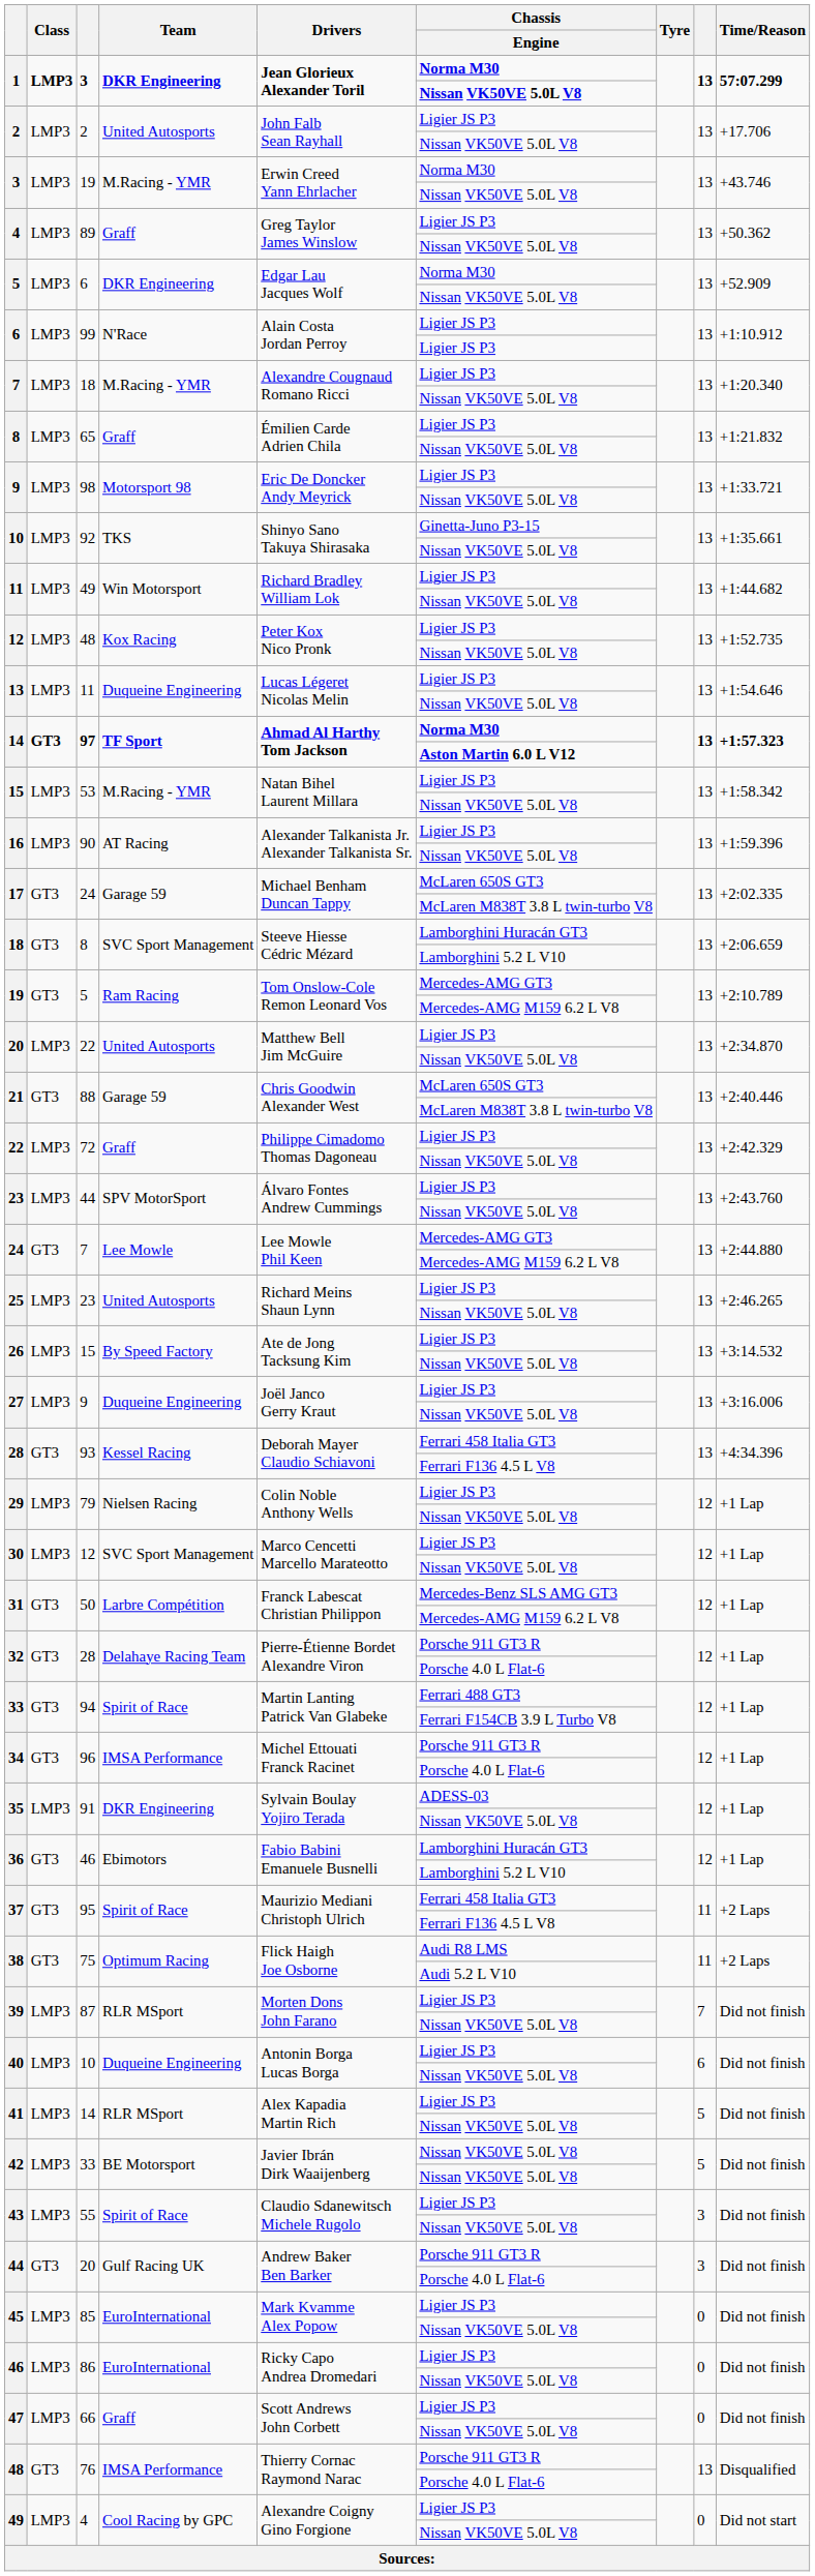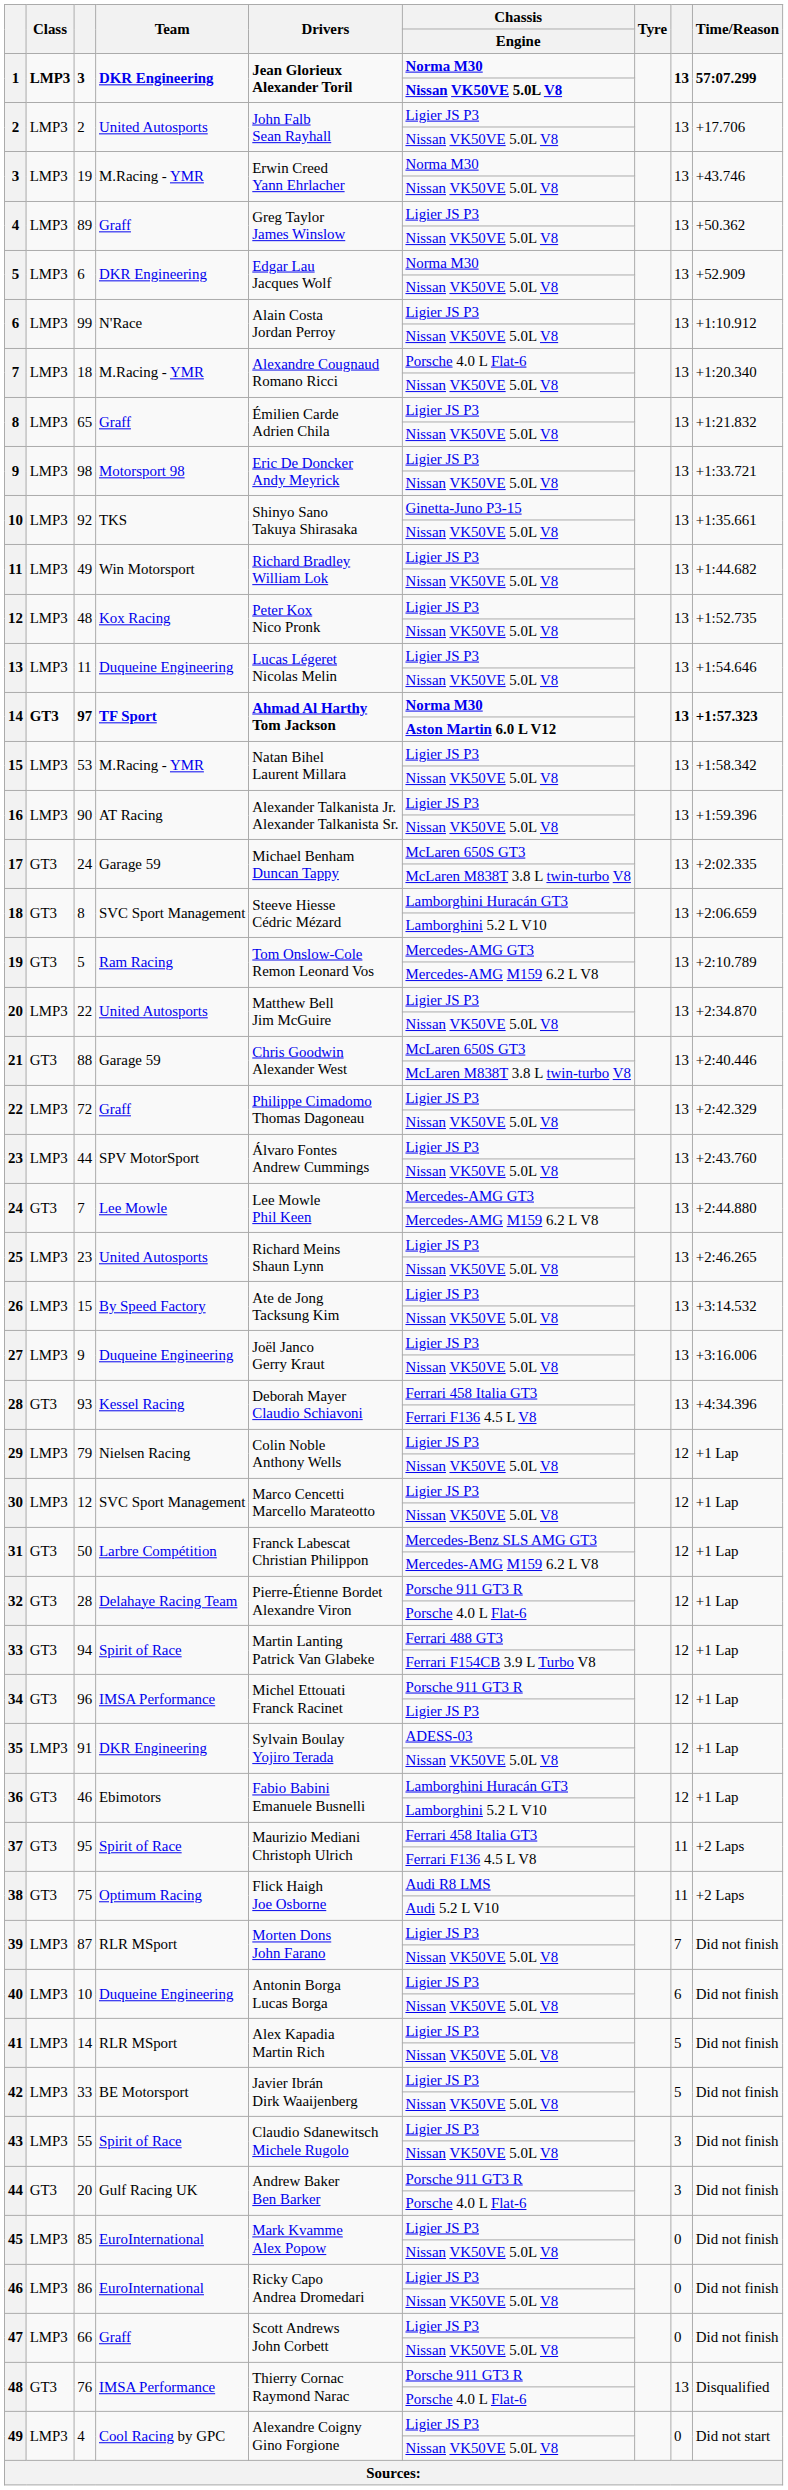row 14 | Chassis / Engine: Ligier JS P3 -> Nissan VK50VE 5.0L V8
row 15 | Chassis / Engine: Ligier JS P3 -> Porsche 4.0 L Flat-6
row 70 | Chassis / Engine: Porsche 4.0 L Flat-6 -> Ligier JS P3
row 85 | Chassis / Engine: Nissan VK50VE 5.0L V8 -> Ligier JS P3
